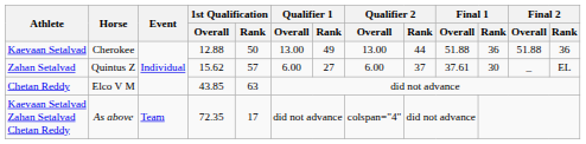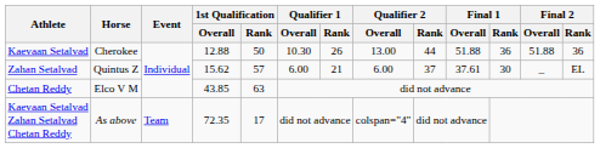Kaevaan Setalvad | Qualifier 1 / Overall: 13.00 -> 10.30
Kaevaan Setalvad | Qualifier 1 / Rank: 49 -> 26
Zahan Setalvad | Qualifier 1 / Rank: 27 -> 21
